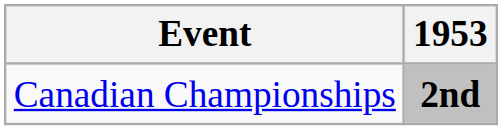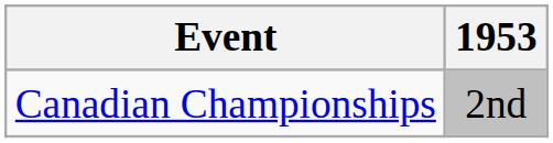Canadian Championships | 1953: bold -> normal
